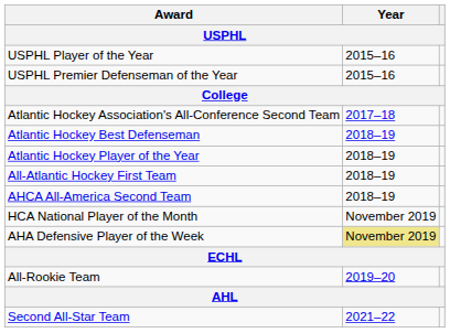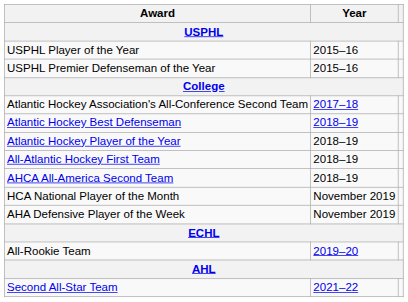AHA Defensive Player of the Week | Year: khaki background -> no background
